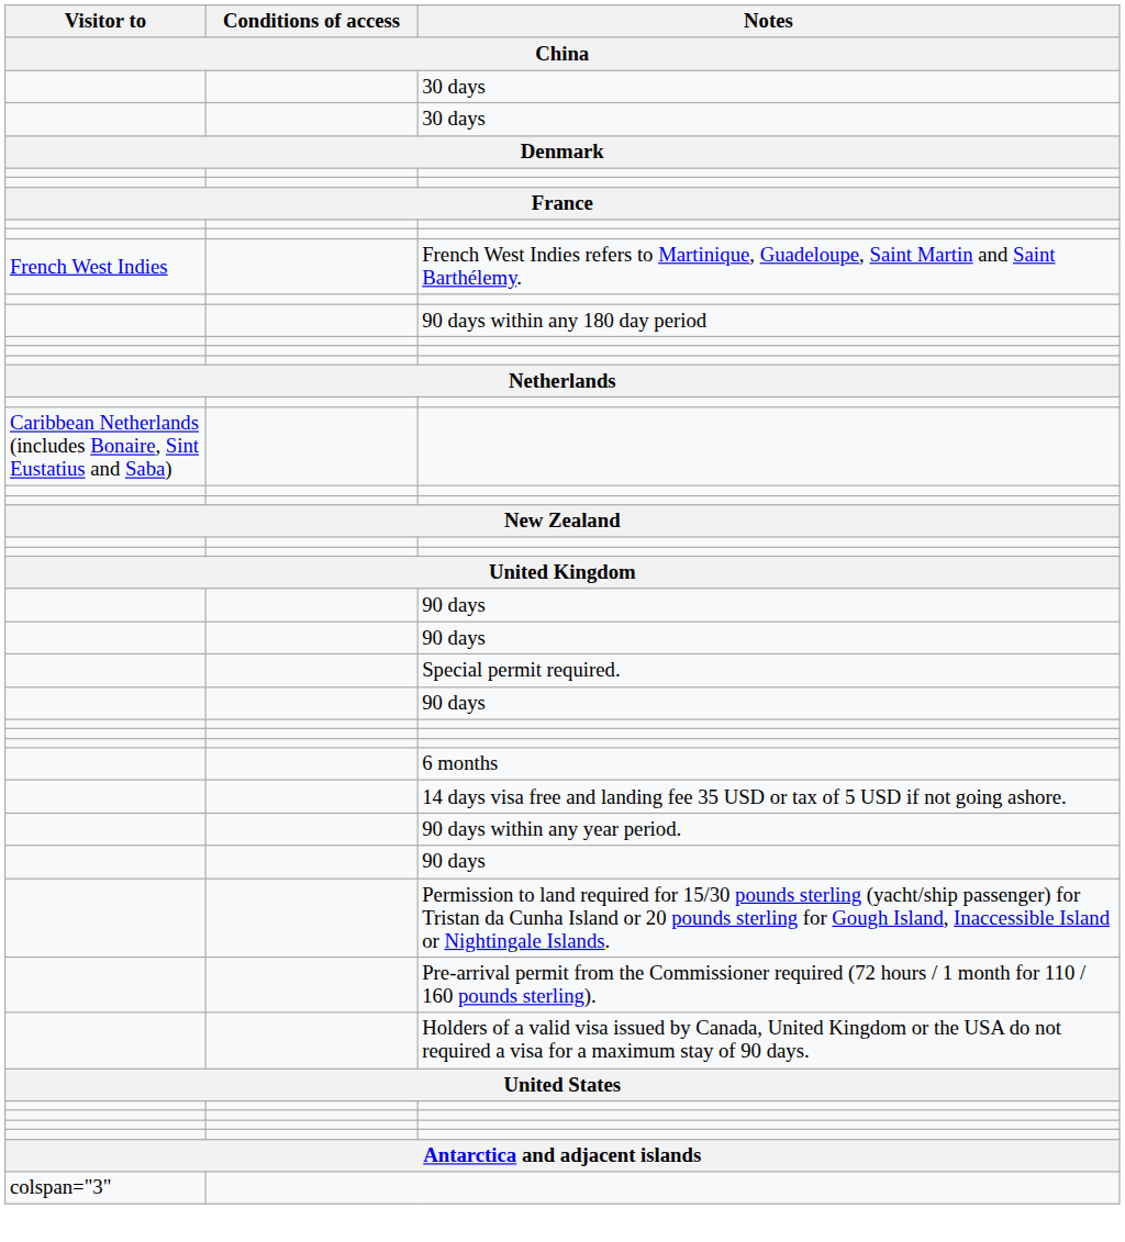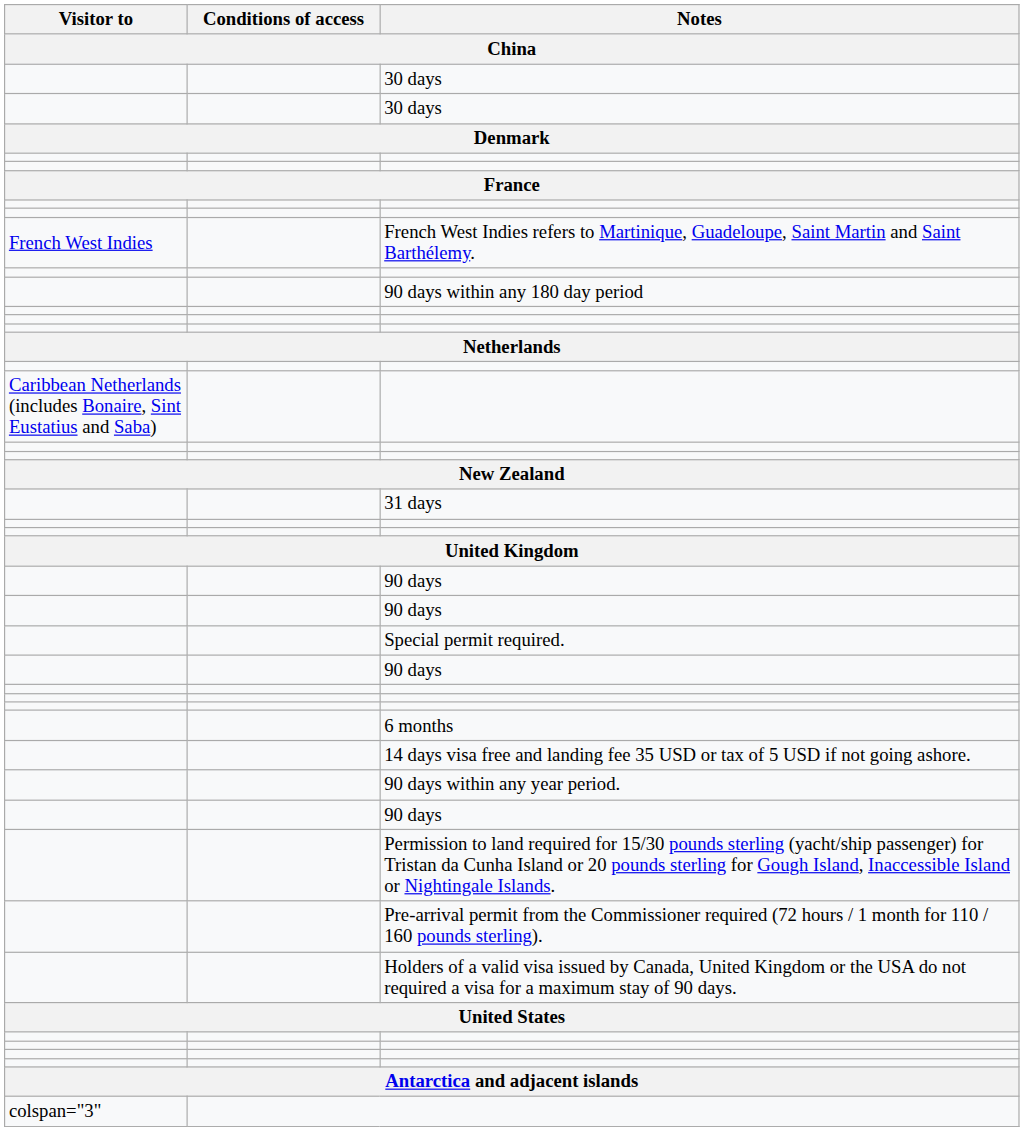+ row: 31 days
